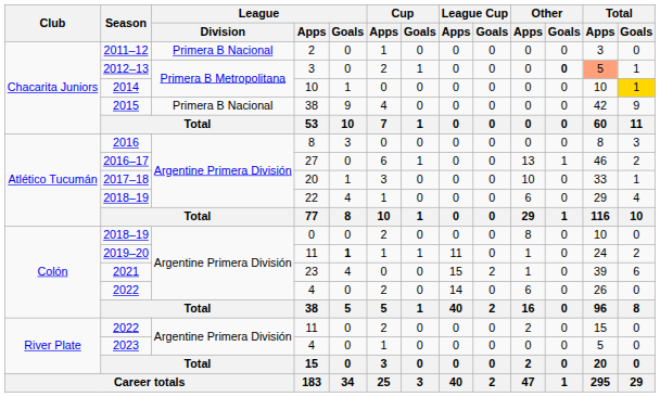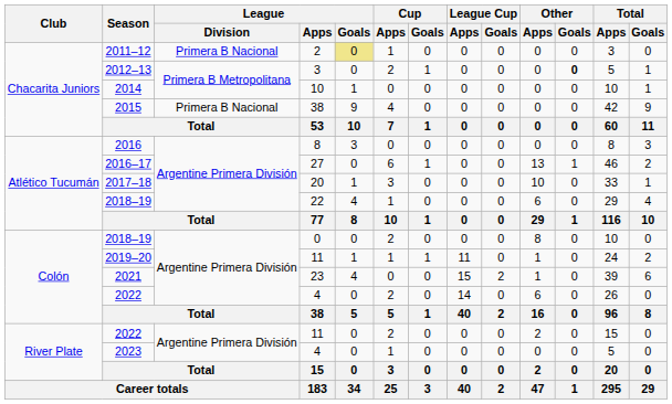2011–12 | League / Goals: no background -> khaki background
2012–13 | Total / Apps: lightsalmon background -> no background
2014 | Total / Goals: gold background -> no background
2019–20 | League / Goals: bold -> normal
